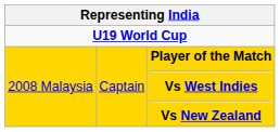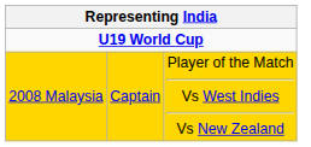2008 Malaysia | column 3: bold -> normal
